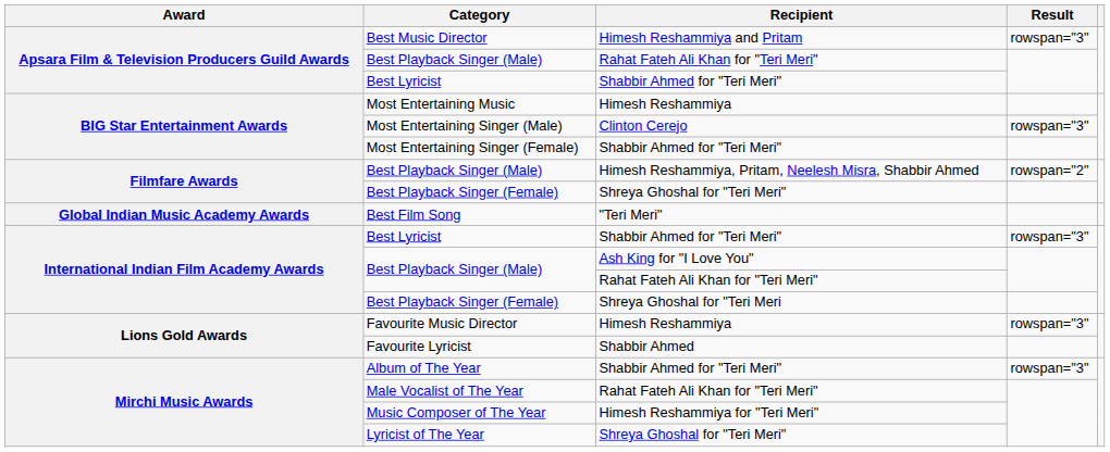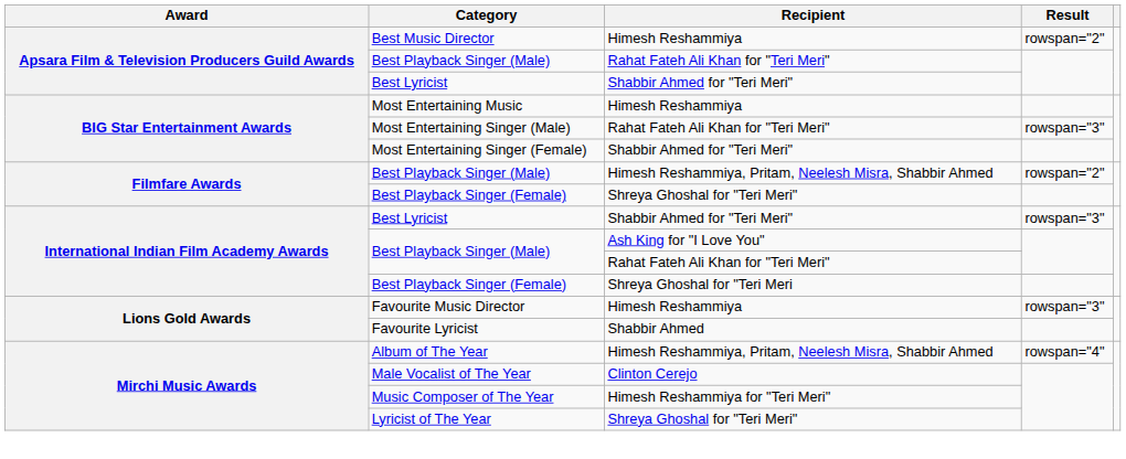Best Music Director | Recipient: Himesh Reshammiya and Pritam -> Himesh Reshammiya
Best Music Director | Result: rowspan="3" -> rowspan="2"
Most Entertaining Singer (Male) | Recipient: Clinton Cerejo -> Rahat Fateh Ali Khan for "Teri Meri"
- row: Global Indian Music Academy Awards | Best Film Song | "Teri Meri"
Album of The Year | Recipient: Shabbir Ahmed for "Teri Meri" -> Himesh Reshammiya, Pritam, Neelesh Misra, Shabbir Ahmed
Album of The Year | Result: rowspan="3" -> rowspan="4"
Male Vocalist of The Year | Recipient: Rahat Fateh Ali Khan for "Teri Meri" -> Clinton Cerejo
